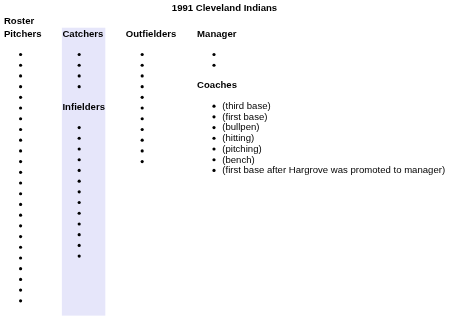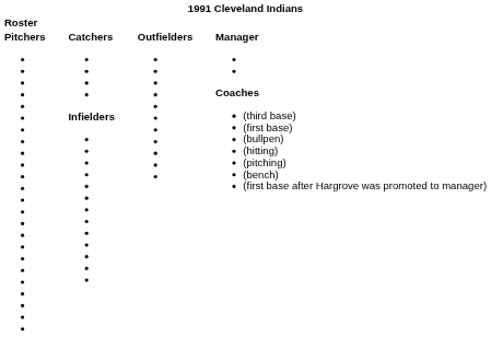Pitchers | column 2: lavender background -> no background
